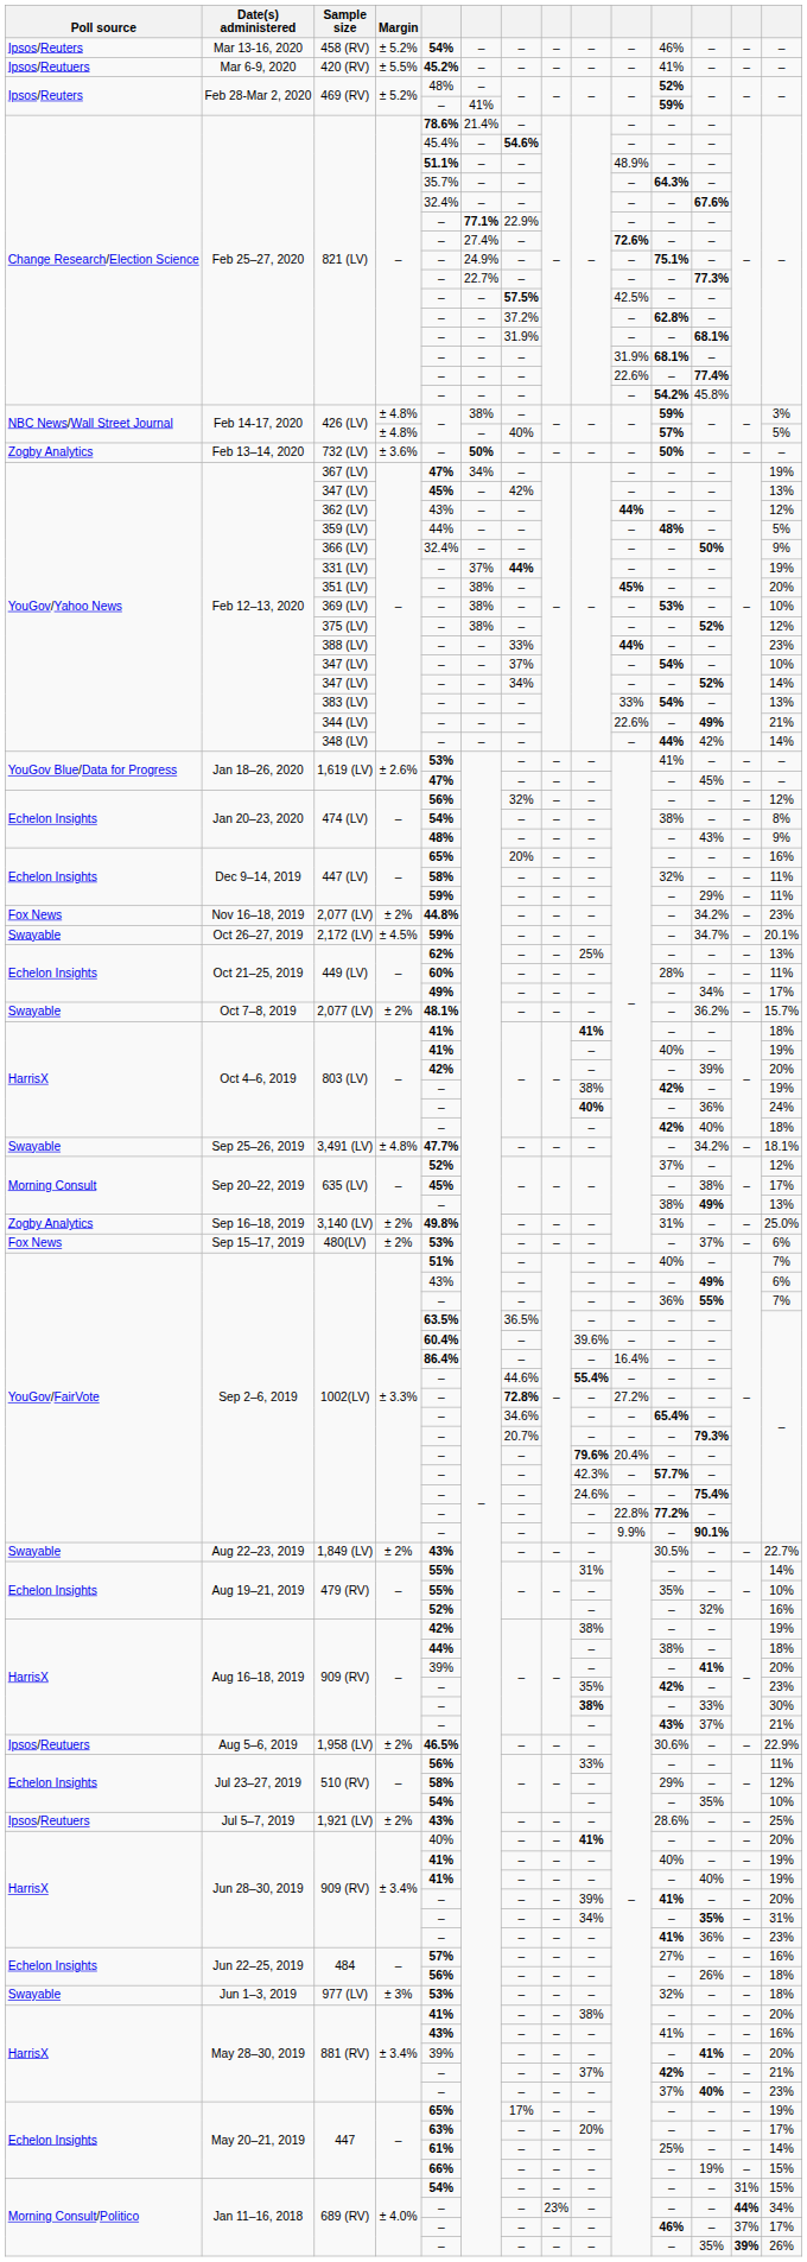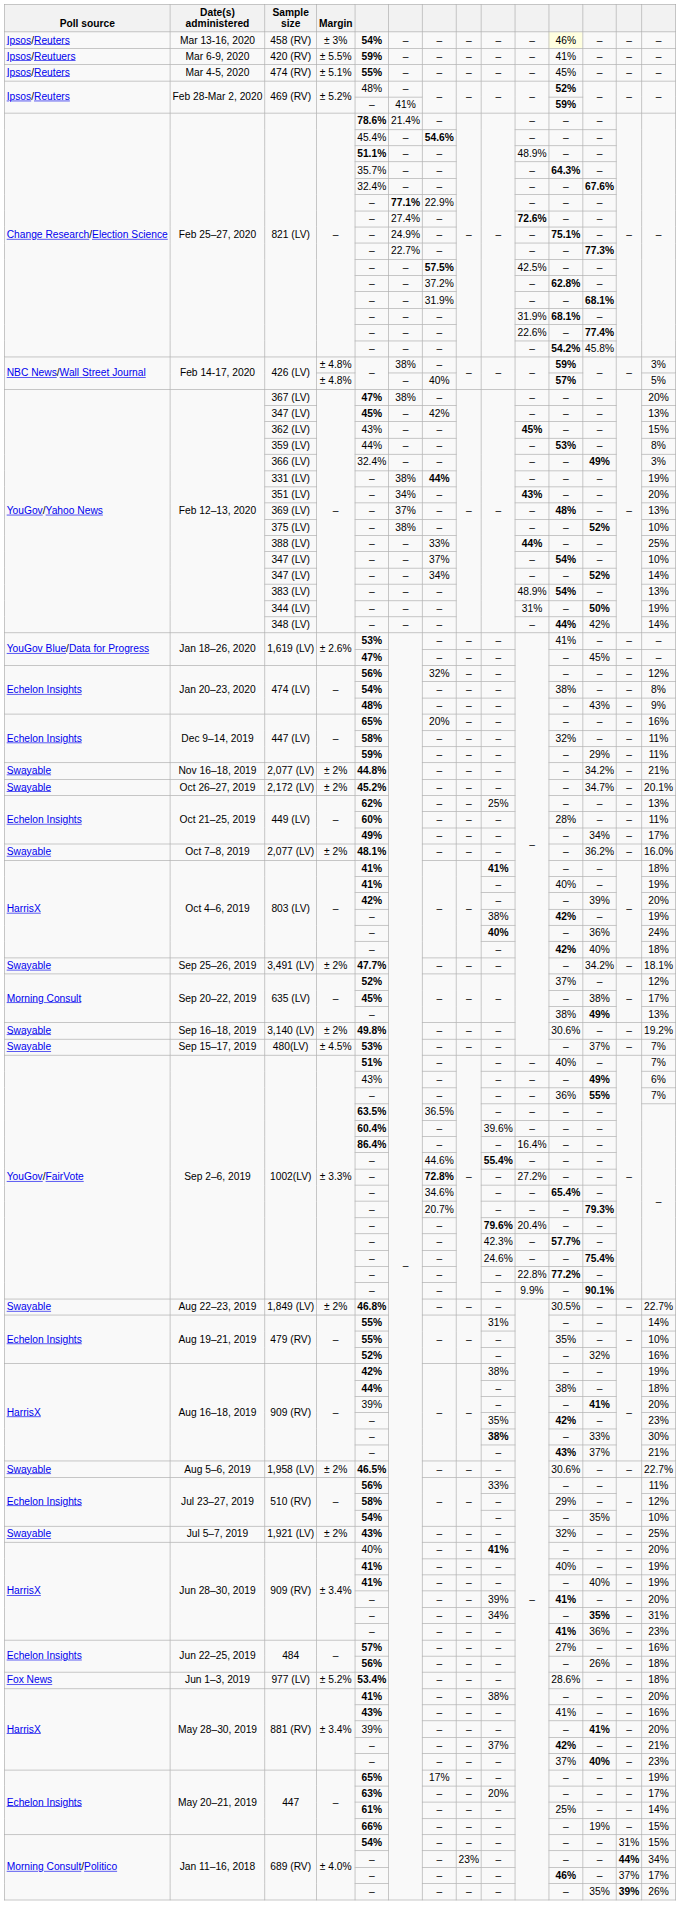458 (RV) | Margin: ± 5.2% -> ± 3%
458 (RV) | column 11: no background -> lightyellow background
420 (RV) | column 5: 45.2% -> 59%
+ row: Ipsos/Reuters | Mar 4-5, 2020 | 474 (RV) | ± 5.1% | 55% | – | – | – | – | – | 45% | – | – | –
- row: Zogby Analytics | Feb 13–14, 2020 | 732 (LV) | ± 3.6% | – | 50% | – | – | – | – | 50% | – | – | –
367 (LV) | column 6: 34% -> 38%
367 (LV) | column 14: 19% -> 20%
362 (LV) | column 10: 44% -> 45%
362 (LV) | column 14: 12% -> 15%
359 (LV) | column 11: 48% -> 53%
359 (LV) | column 14: 5% -> 8%
366 (LV) | column 12: 50% -> 49%
366 (LV) | column 14: 9% -> 3%
331 (LV) | column 6: 37% -> 38%
351 (LV) | column 6: 38% -> 34%
351 (LV) | column 10: 45% -> 43%
369 (LV) | column 6: 38% -> 37%
369 (LV) | column 11: 53% -> 48%
369 (LV) | column 14: 10% -> 13%
375 (LV) | column 14: 12% -> 10%
388 (LV) | column 14: 23% -> 25%
383 (LV) | column 10: 33% -> 48.9%
344 (LV) | column 10: 22.6% -> 31%
344 (LV) | column 12: 49% -> 50%
344 (LV) | column 14: 21% -> 19%
Nov 16–18, 2019 / 2,077 (LV) | Poll source: Fox News -> Swayable
Nov 16–18, 2019 / 2,077 (LV) | column 14: 23% -> 21%
2,172 (LV) | Margin: ± 4.5% -> ± 2%
2,172 (LV) | column 5: 59% -> 45.2%
Oct 7–8, 2019 / 2,077 (LV) | column 14: 15.7% -> 16.0%
3,491 (LV) | Margin: ± 4.8% -> ± 2%
3,140 (LV) | Poll source: Zogby Analytics -> Swayable
3,140 (LV) | column 11: 31% -> 30.6%
3,140 (LV) | column 14: 25.0% -> 19.2%
480(LV) | Poll source: Fox News -> Swayable
480(LV) | Margin: ± 2% -> ± 4.5%
480(LV) | column 14: 6% -> 7%
1,849 (LV) | column 5: 43% -> 46.8%
1,958 (LV) | Poll source: Ipsos/Reutuers -> Swayable
1,958 (LV) | column 14: 22.9% -> 22.7%
1,921 (LV) | Poll source: Ipsos/Reutuers -> Swayable
1,921 (LV) | column 11: 28.6% -> 32%
977 (LV) | Poll source: Swayable -> Fox News
977 (LV) | Margin: ± 3% -> ± 5.2%
977 (LV) | column 5: 53% -> 53.4%
977 (LV) | column 11: 32% -> 28.6%
